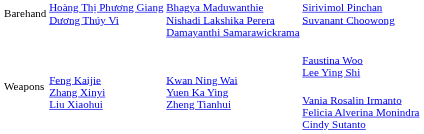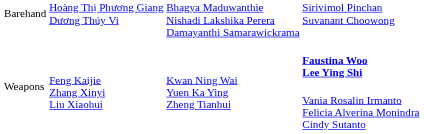Faustina Woo Lee Ying Shi | column 4: normal -> bold
